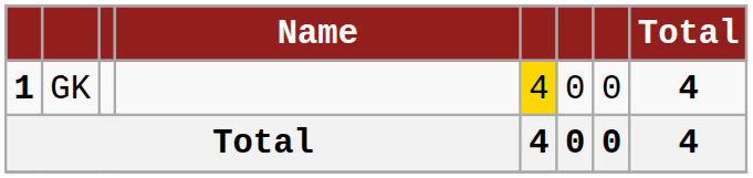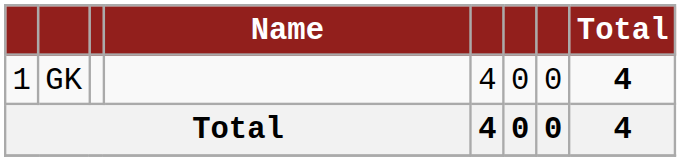GK | column 1: bold -> normal
GK | column 5: gold background -> no background
